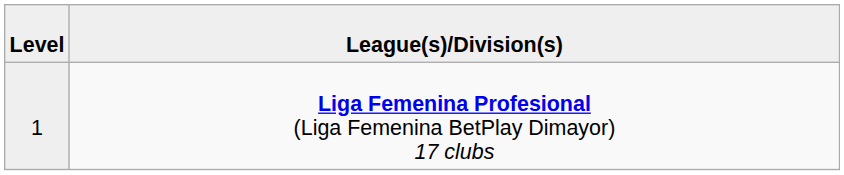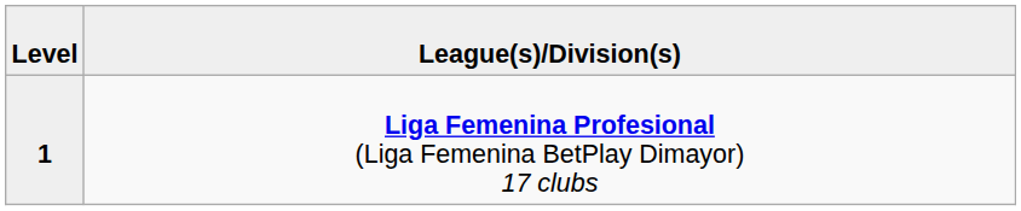row 2 | column 1: normal -> bold
